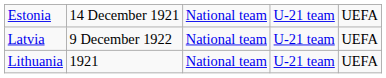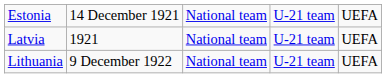Latvia | column 2: 9 December 1922 -> 1921
Lithuania | column 2: 1921 -> 9 December 1922
